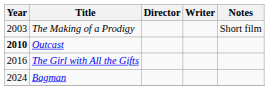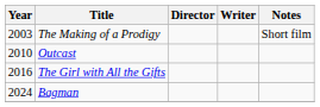Outcast | Year: bold -> normal
